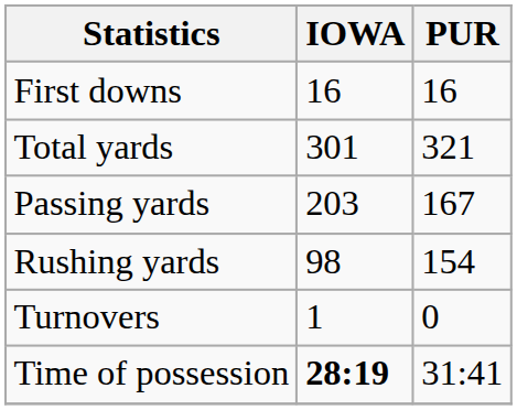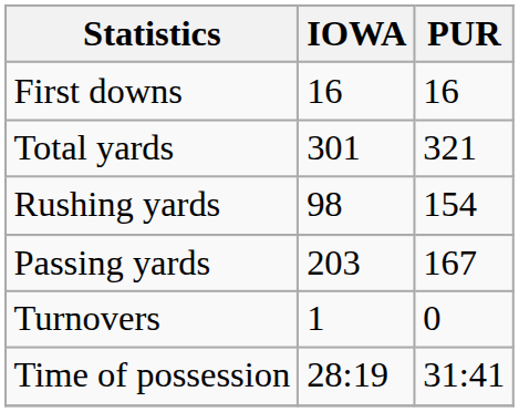rows swapped: Rushing yards <-> Passing yards
Time of possession | IOWA: bold -> normal
